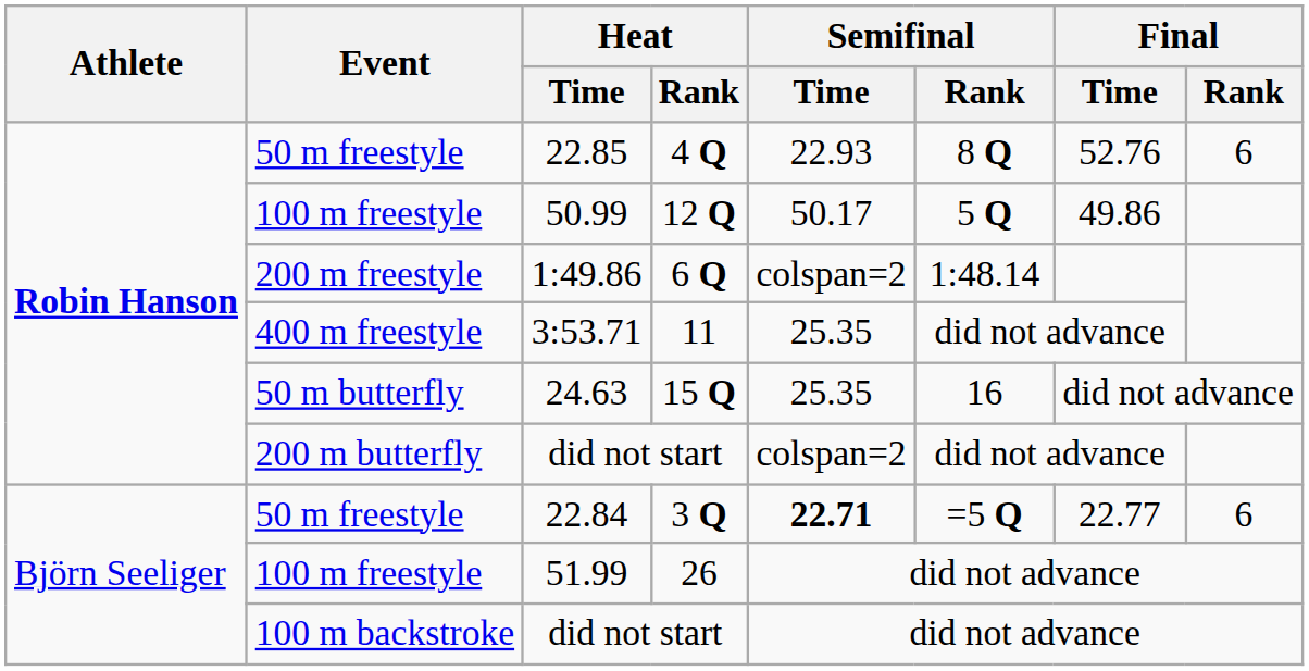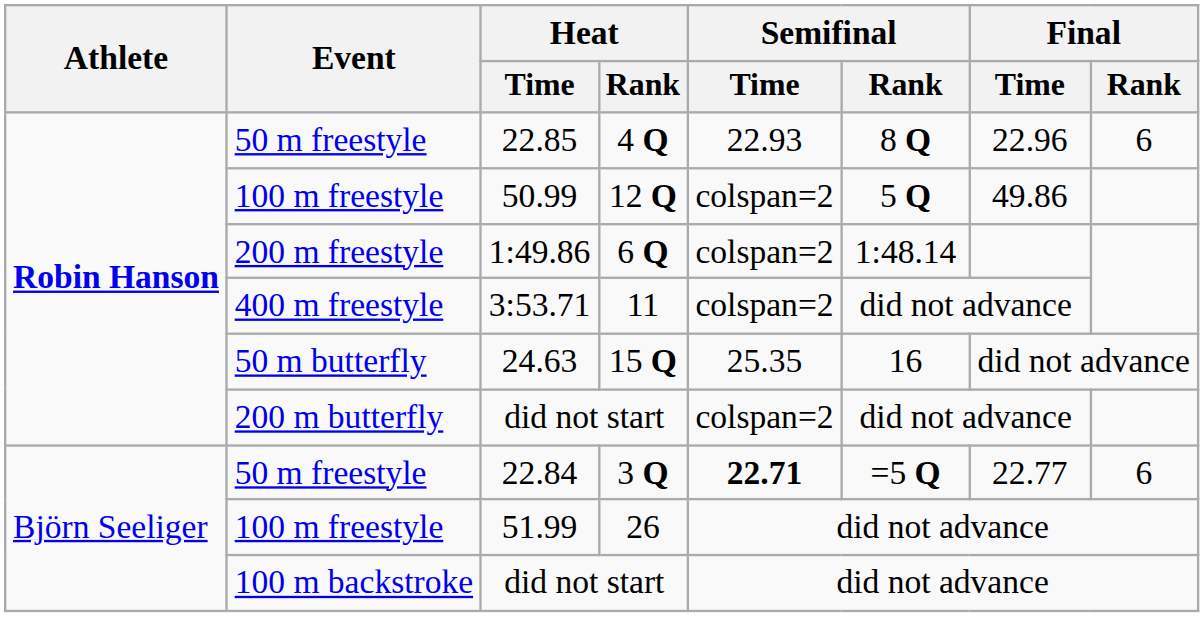22.85 | Final / Time: 52.76 -> 22.96
50.99 | Semifinal / Time: 50.17 -> colspan=2
3:53.71 | Semifinal / Time: 25.35 -> colspan=2
